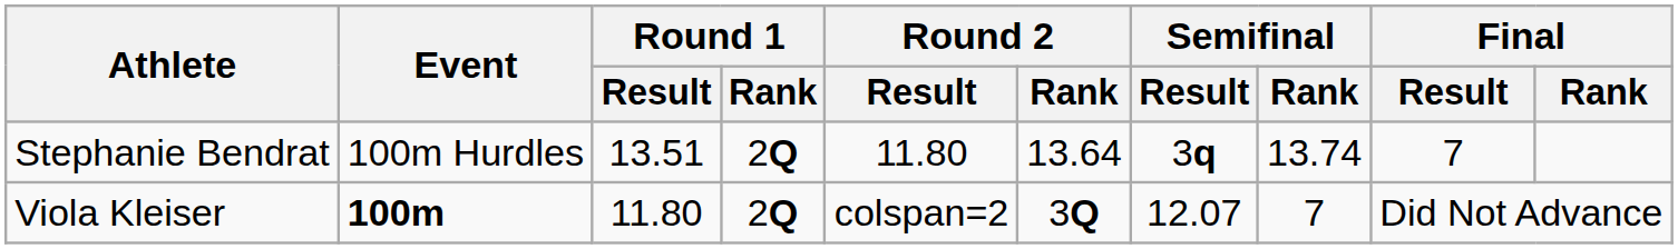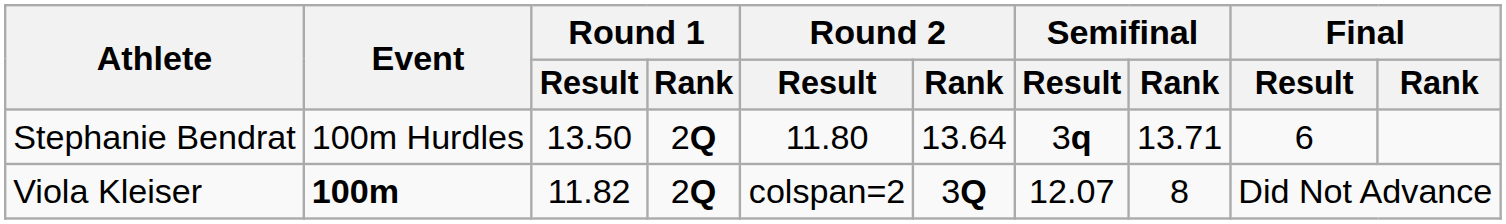Stephanie Bendrat | Round 1 / Result: 13.51 -> 13.50
Stephanie Bendrat | Semifinal / Rank: 13.74 -> 13.71
Stephanie Bendrat | Final / Result: 7 -> 6
Viola Kleiser | Round 1 / Result: 11.80 -> 11.82
Viola Kleiser | Semifinal / Rank: 7 -> 8
